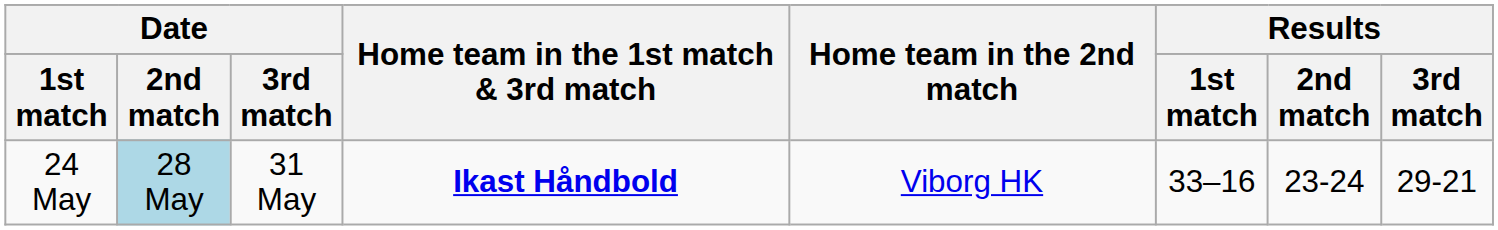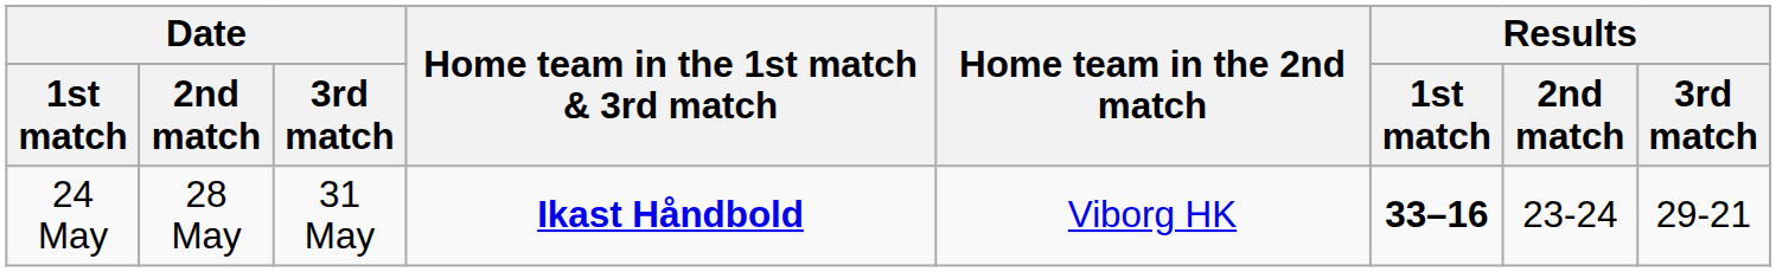24 May | Date / 2nd match: lightblue background -> no background
24 May | Results / 1st match: normal -> bold
